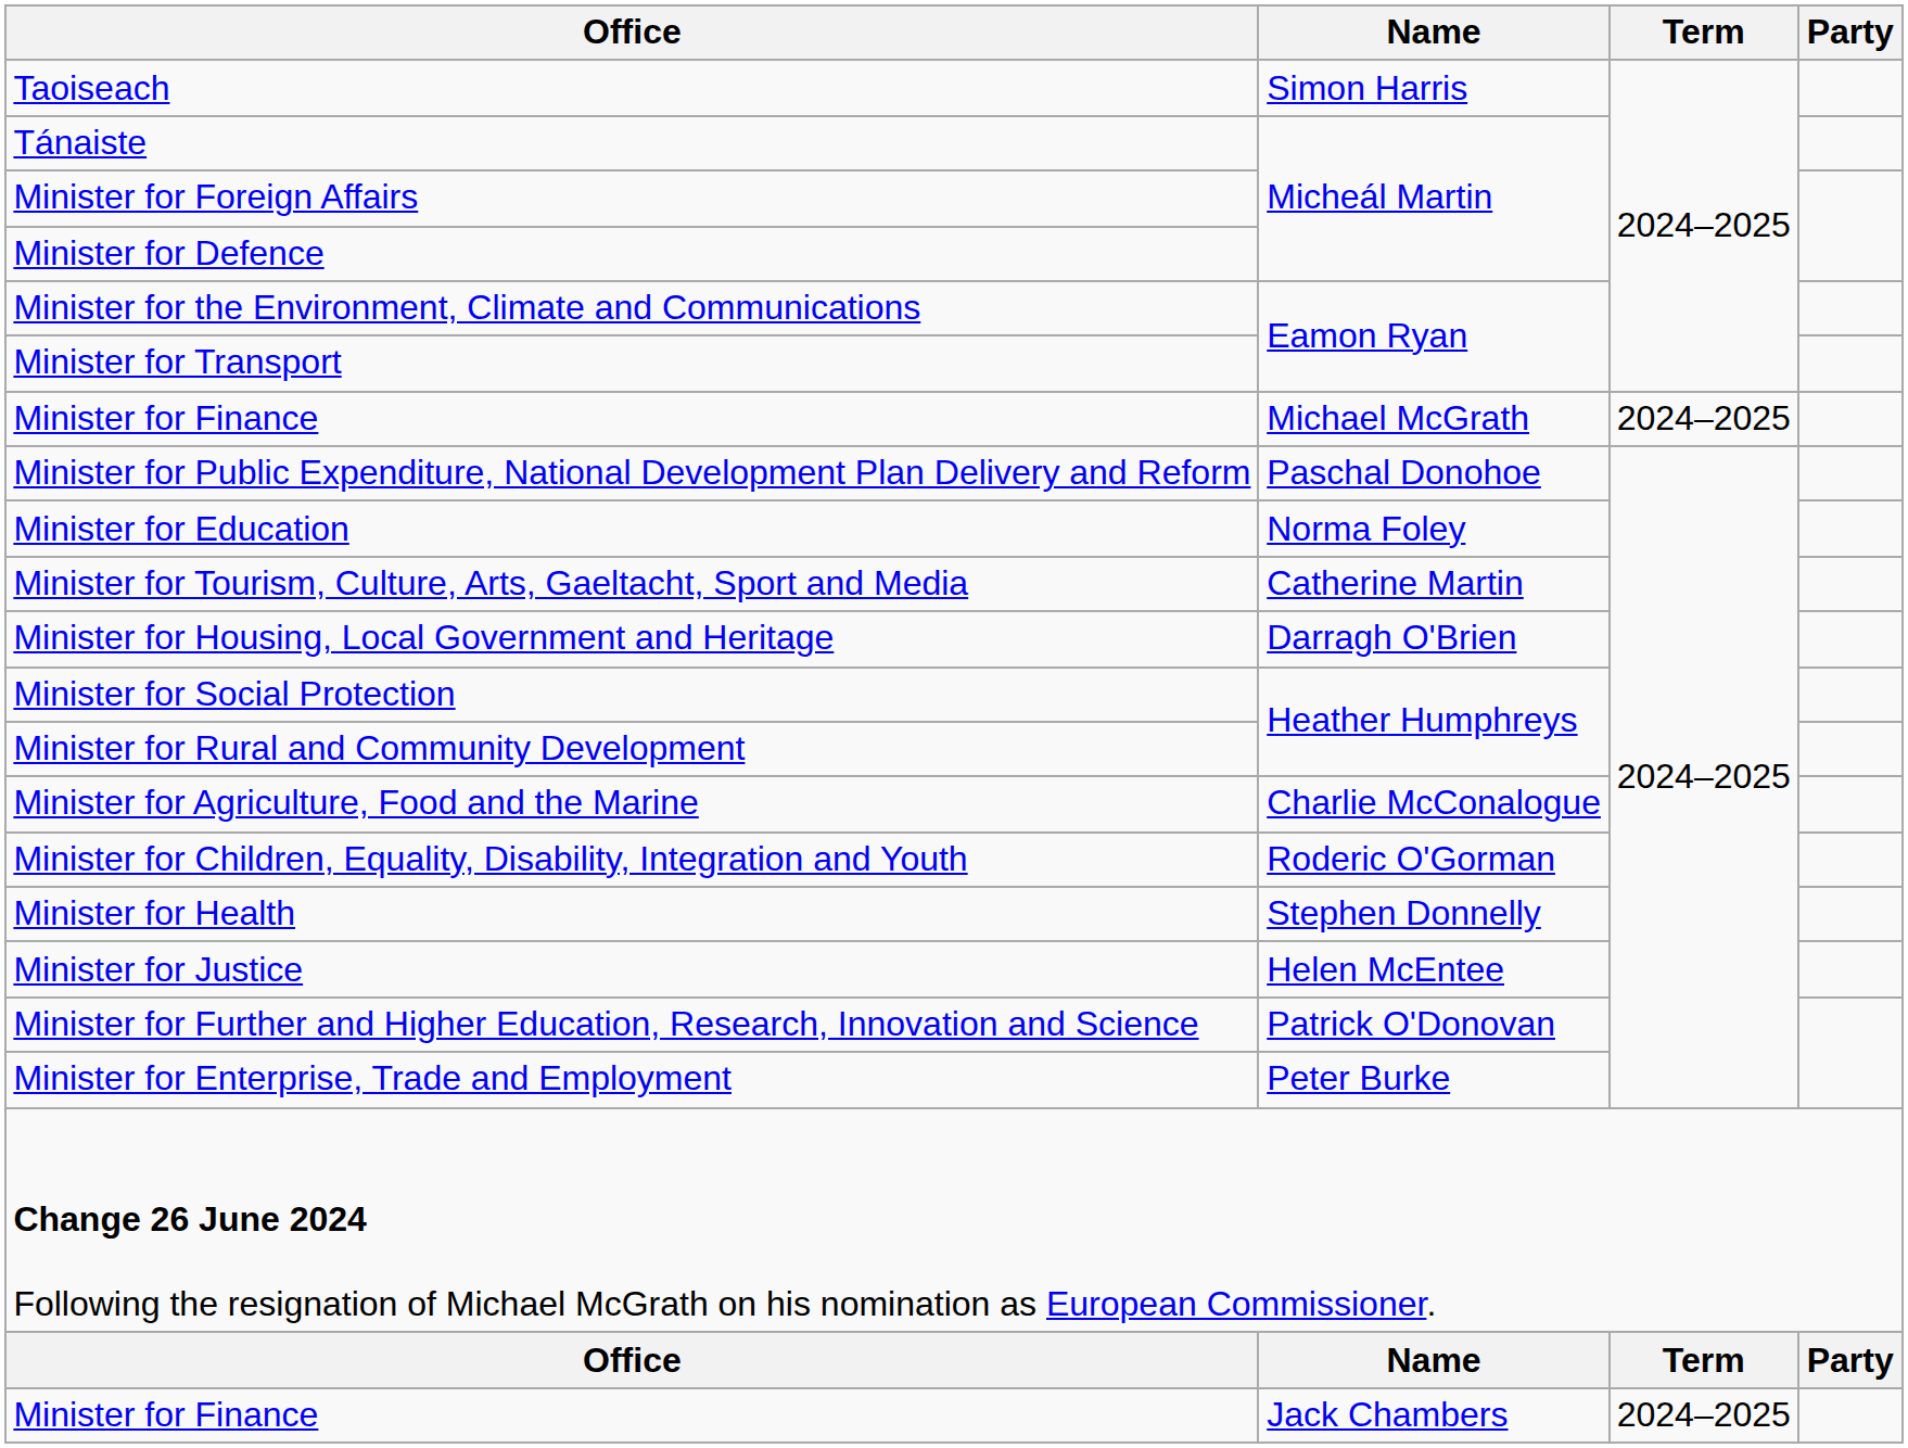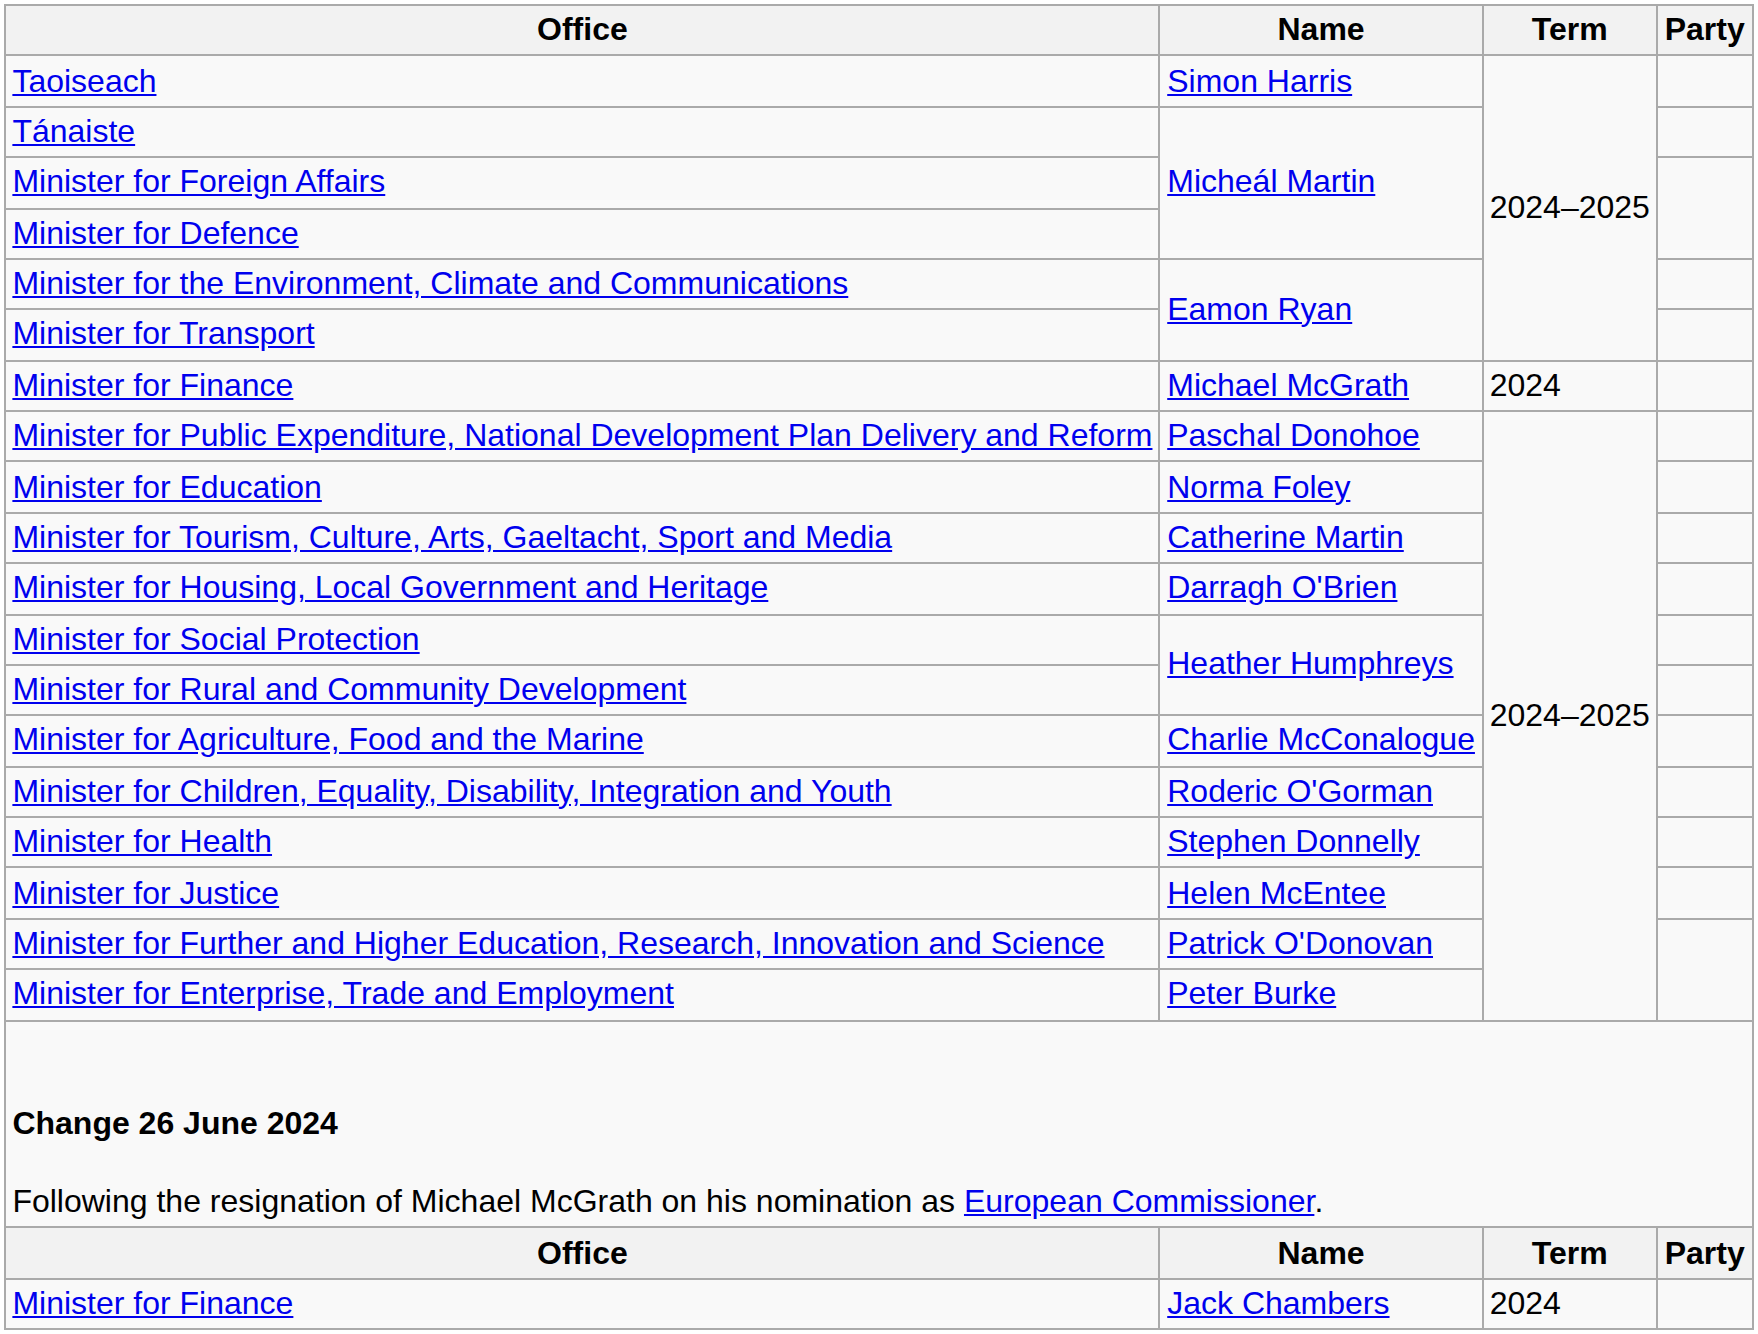Minister for Finance / Michael McGrath | Term: 2024–2025 -> 2024
Minister for Finance / Jack Chambers | Term: 2024–2025 -> 2024
